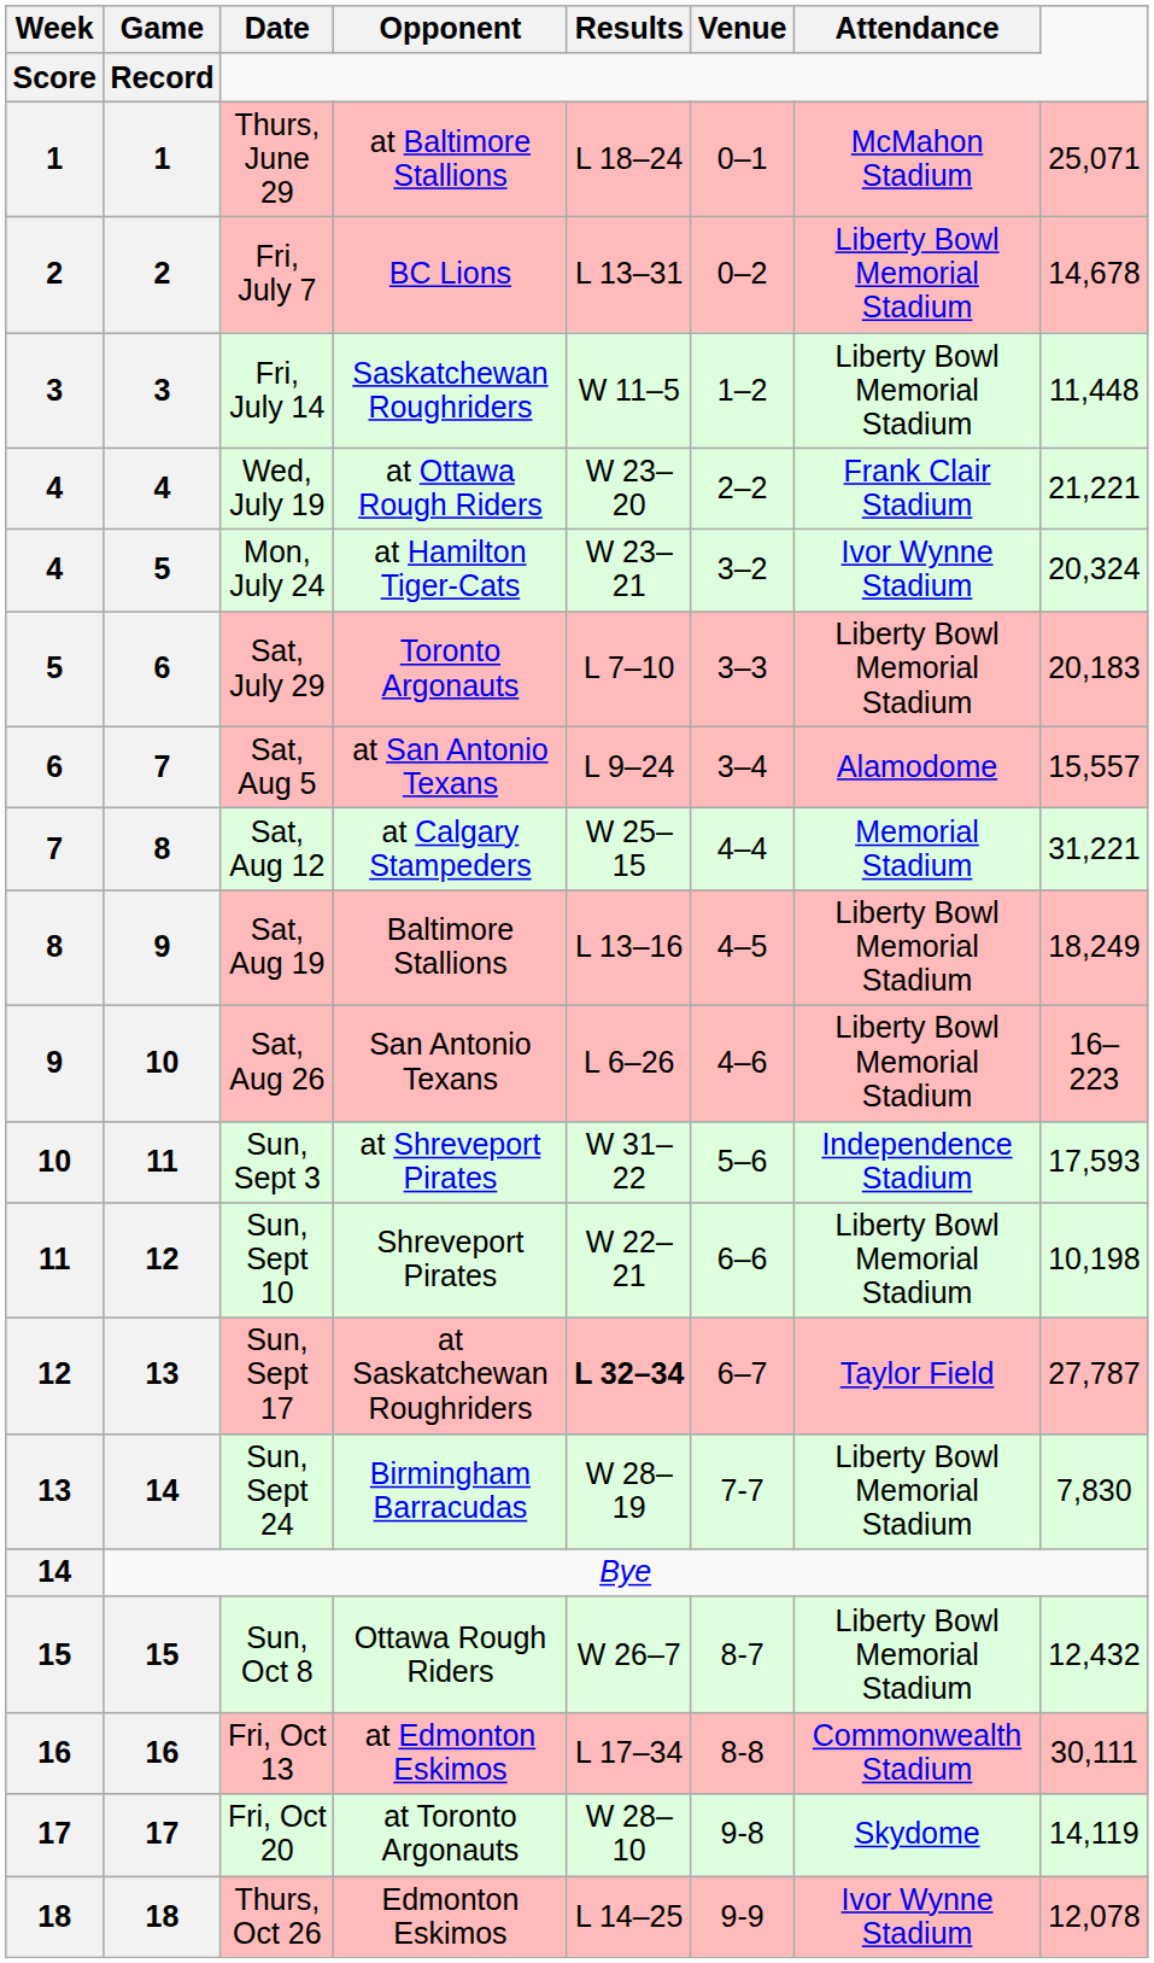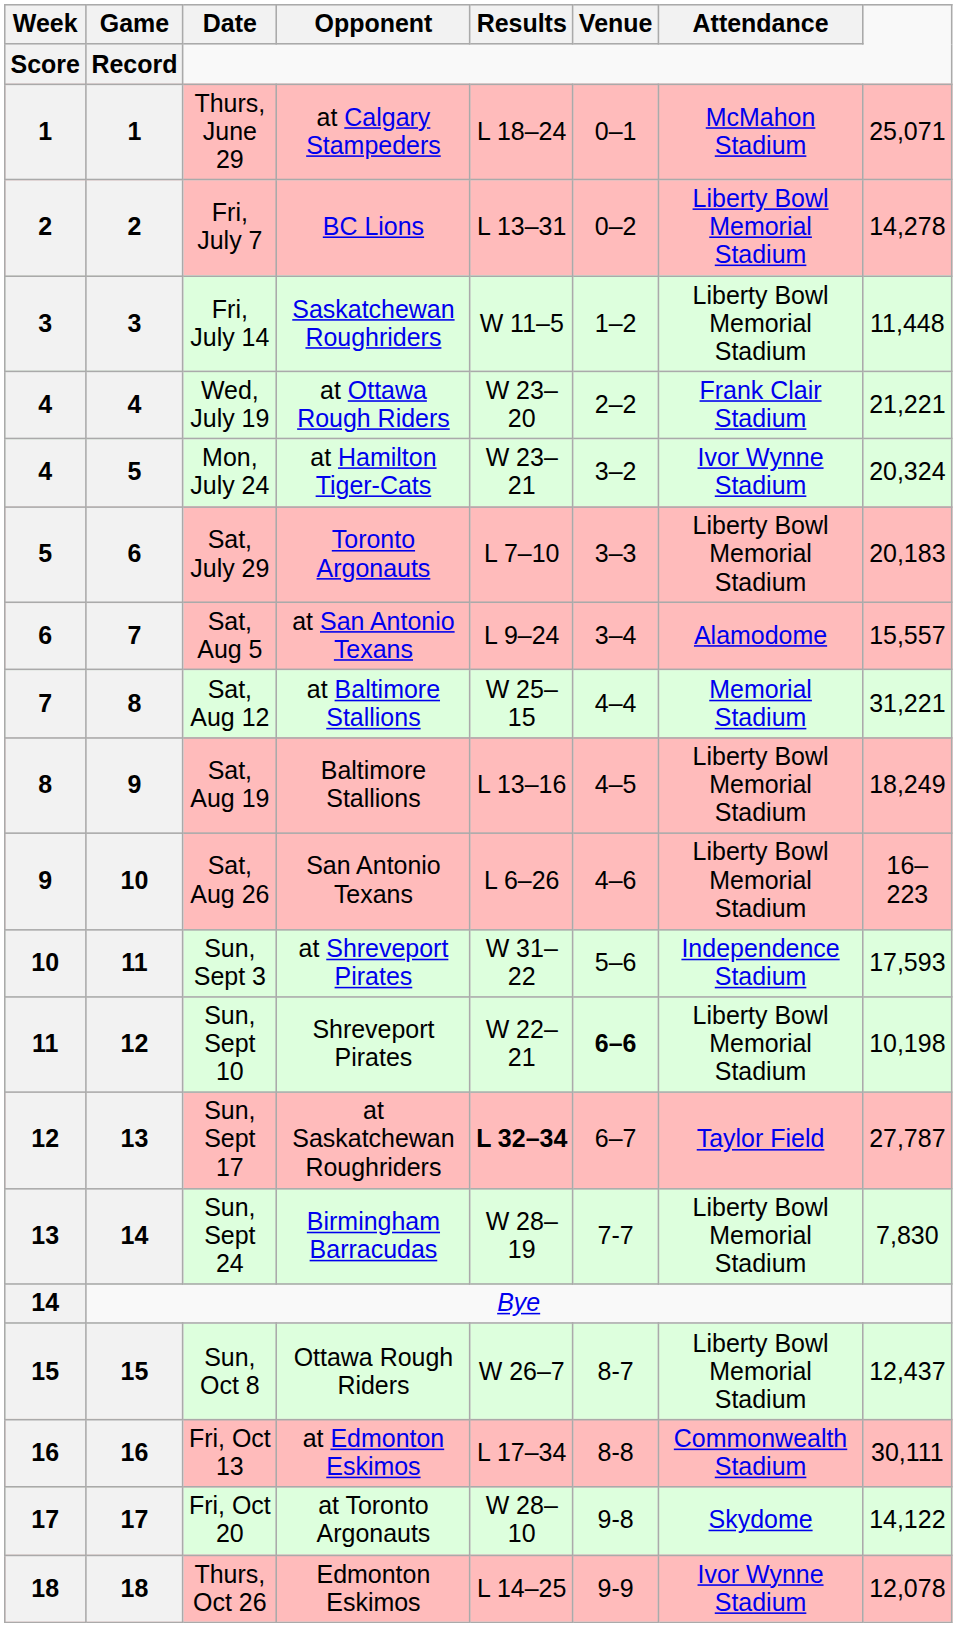Thurs, June 29 | Opponent: at Baltimore Stallions -> at Calgary Stampeders
Fri, July 7 | column 8: 14,678 -> 14,278
Sat, Aug 12 | Opponent: at Calgary Stampeders -> at Baltimore Stallions
Sun, Sept 10 | Venue: normal -> bold
Sun, Oct 8 | column 8: 12,432 -> 12,437
Fri, Oct 20 | column 8: 14,119 -> 14,122
